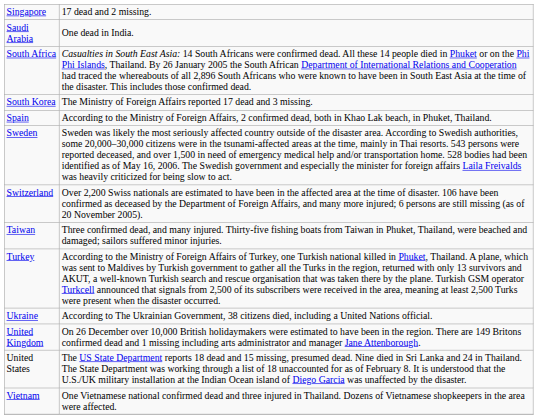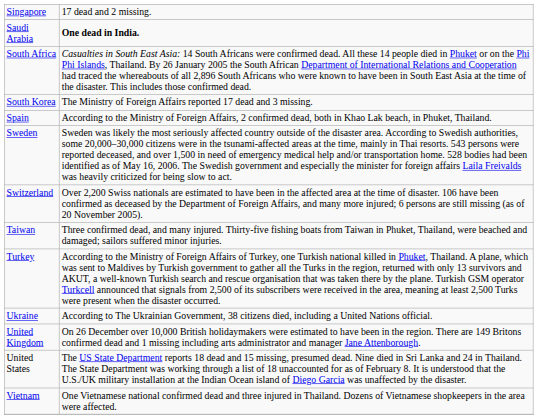Saudi Arabia | column 2: normal -> bold
